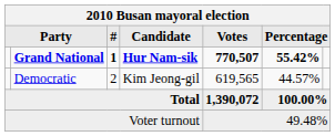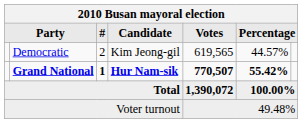rows swapped: Grand National <-> Democratic
